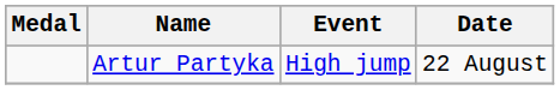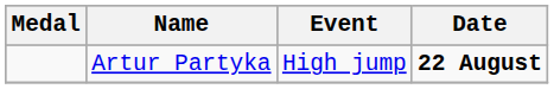Artur Partyka | Date: normal -> bold
